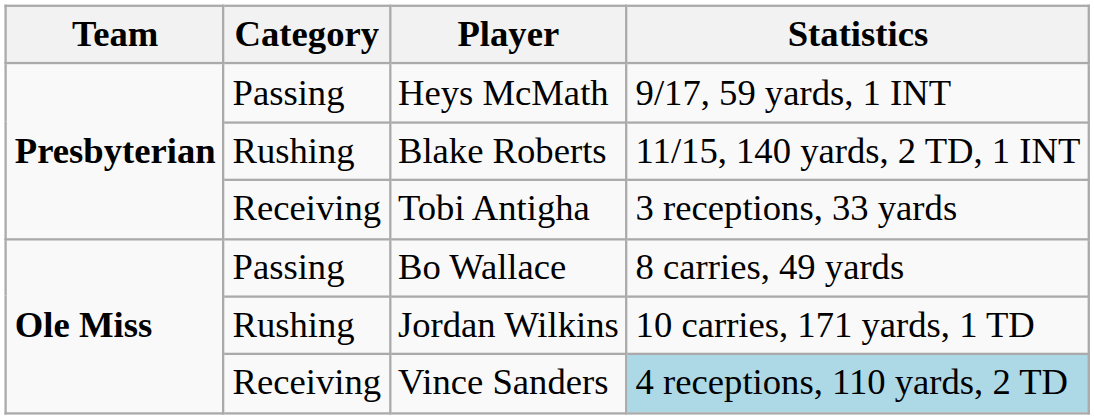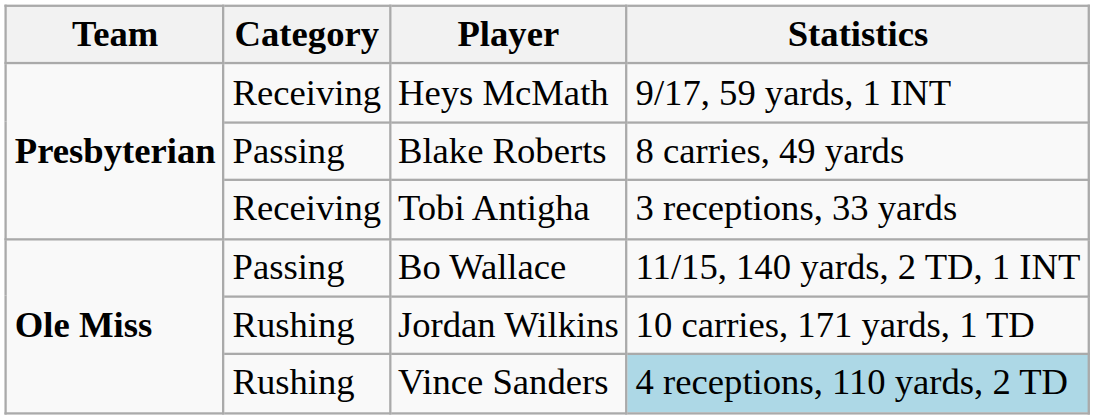Heys McMath | Category: Passing -> Receiving
Blake Roberts | Category: Rushing -> Passing
Blake Roberts | Statistics: 11/15, 140 yards, 2 TD, 1 INT -> 8 carries, 49 yards
Bo Wallace | Statistics: 8 carries, 49 yards -> 11/15, 140 yards, 2 TD, 1 INT
Vince Sanders | Category: Receiving -> Rushing
